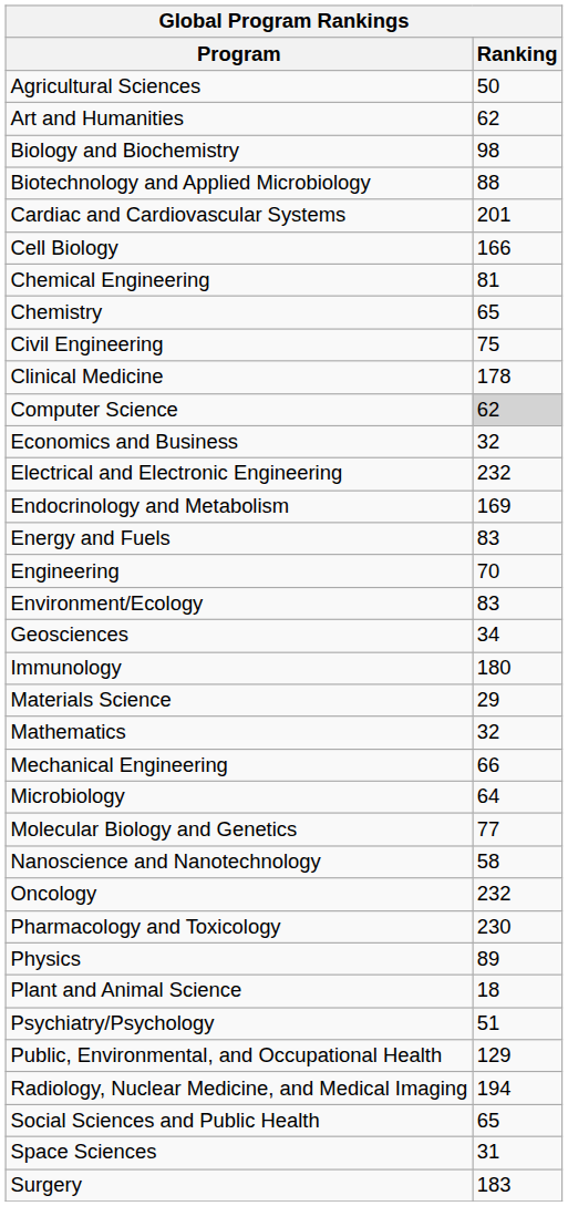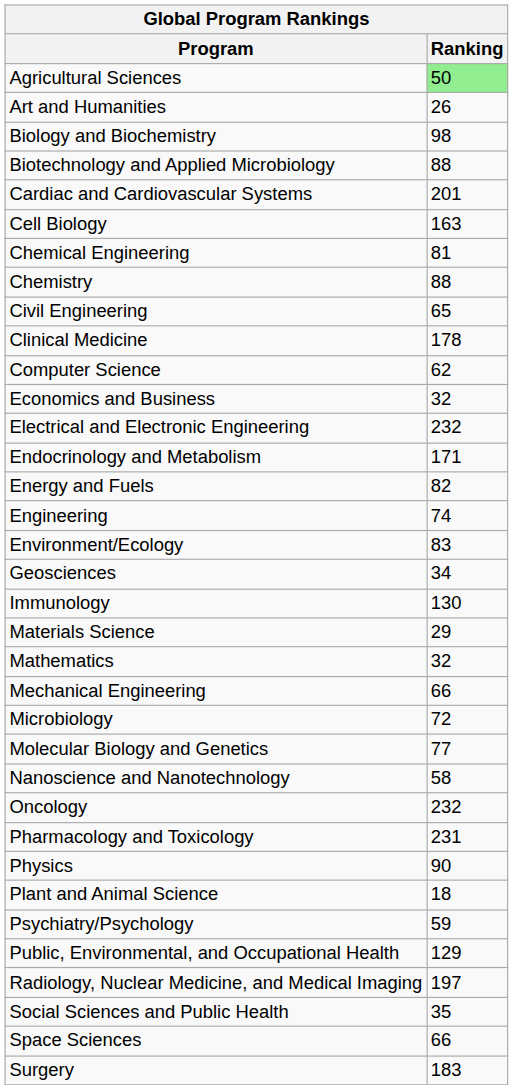Agricultural Sciences | Ranking: no background -> lightgreen background
Art and Humanities | Ranking: 62 -> 26
Cell Biology | Ranking: 166 -> 163
Chemistry | Ranking: 65 -> 88
Civil Engineering | Ranking: 75 -> 65
Computer Science | Ranking: lightgrey background -> no background
Endocrinology and Metabolism | Ranking: 169 -> 171
Energy and Fuels | Ranking: 83 -> 82
Engineering | Ranking: 70 -> 74
Immunology | Ranking: 180 -> 130
Microbiology | Ranking: 64 -> 72
Pharmacology and Toxicology | Ranking: 230 -> 231
Physics | Ranking: 89 -> 90
Psychiatry/Psychology | Ranking: 51 -> 59
Radiology, Nuclear Medicine, and Medical Imaging | Ranking: 194 -> 197
Social Sciences and Public Health | Ranking: 65 -> 35
Space Sciences | Ranking: 31 -> 66
